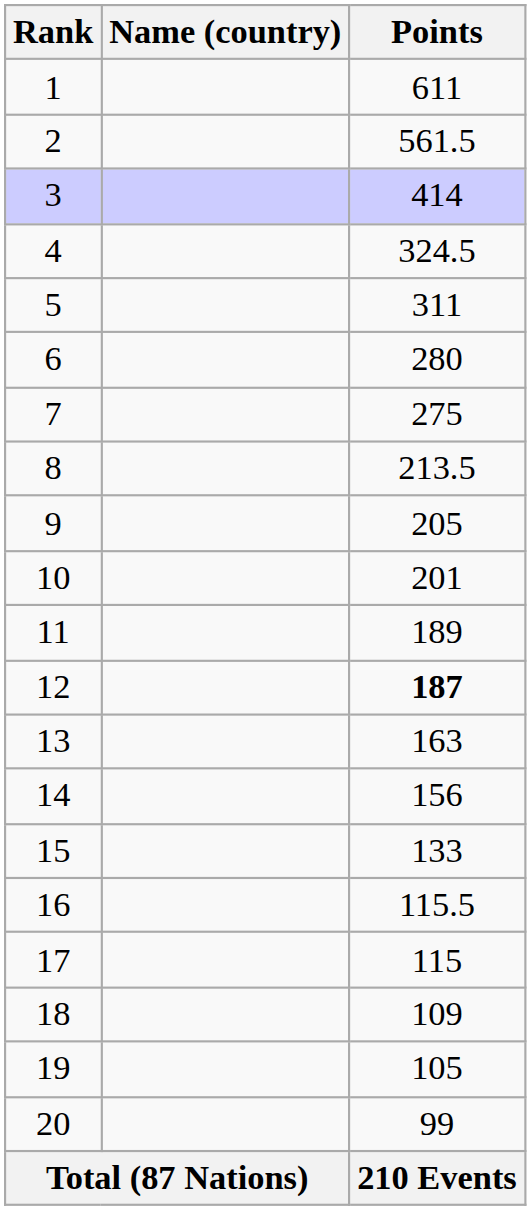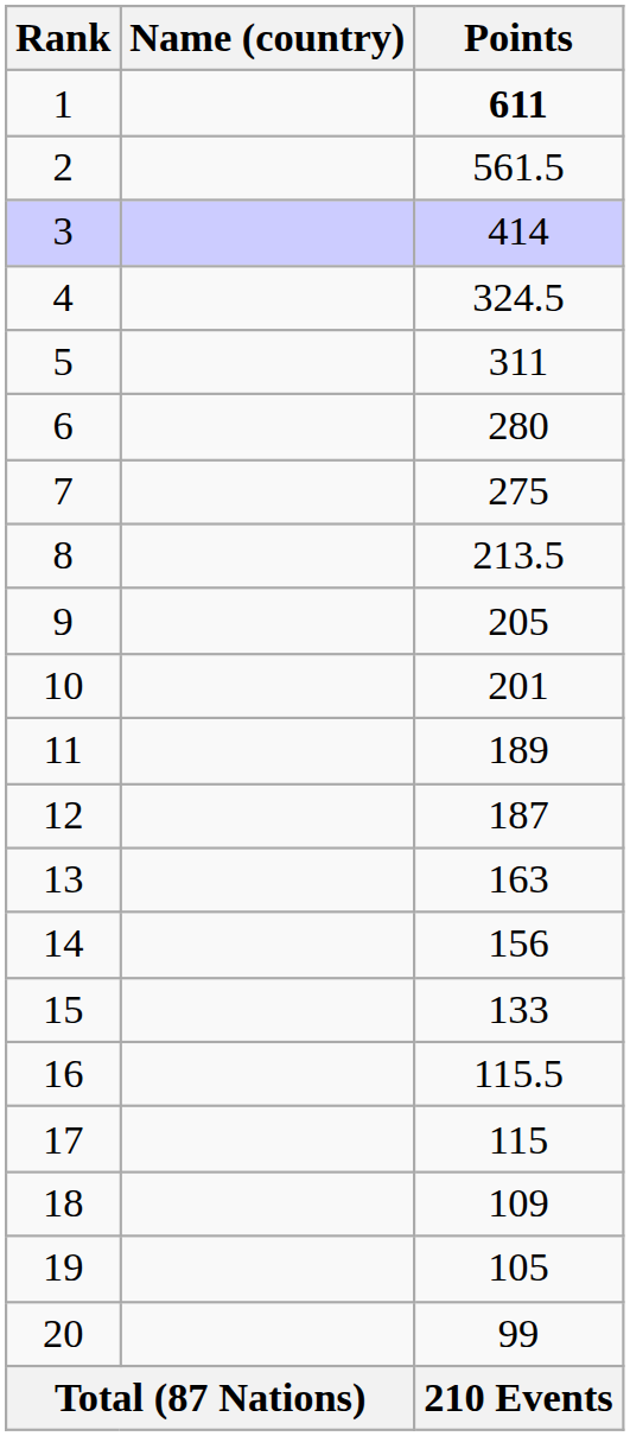1 | Points: normal -> bold
12 | Points: bold -> normal
